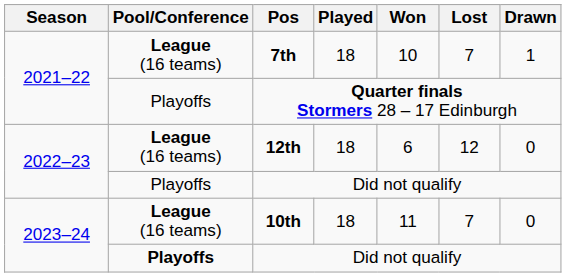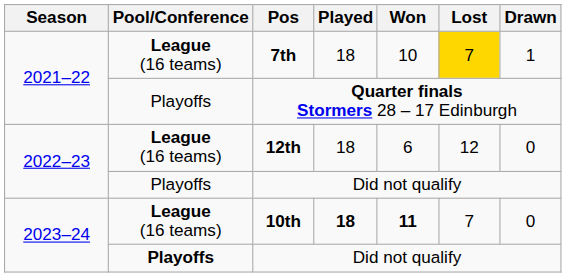7th | Lost: no background -> gold background
10th | Played: normal -> bold
10th | Won: normal -> bold
